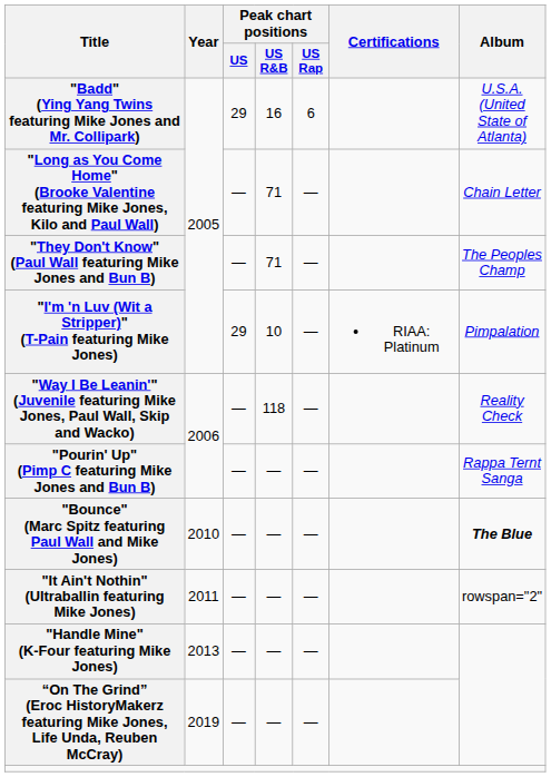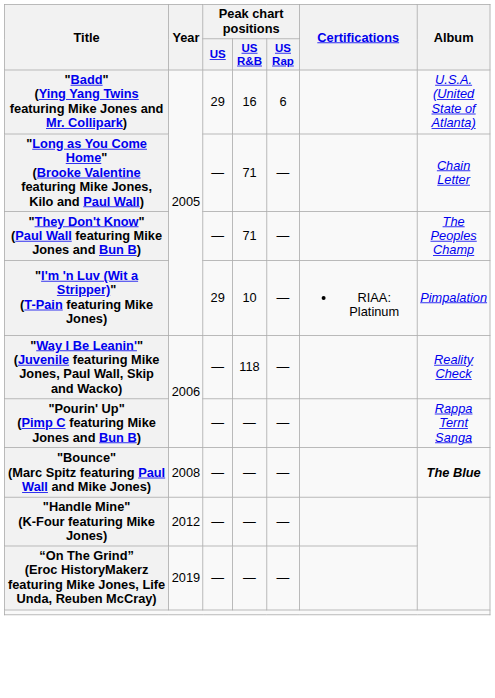"Bounce" (Marc Spitz featuring Paul Wall and Mike Jones) | Year: 2010 -> 2008
- row: "It Ain't Nothin" (Ultraballin featuring Mike Jones) | 2011 | — | — | — | rowspan="2"
"Handle Mine" (K-Four featuring Mike Jones) | Year: 2013 -> 2012
